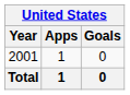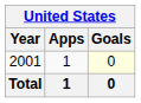2001 | Goals: no background -> lightyellow background
